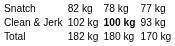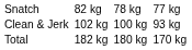Clean & Jerk | column 3: bold -> normal
